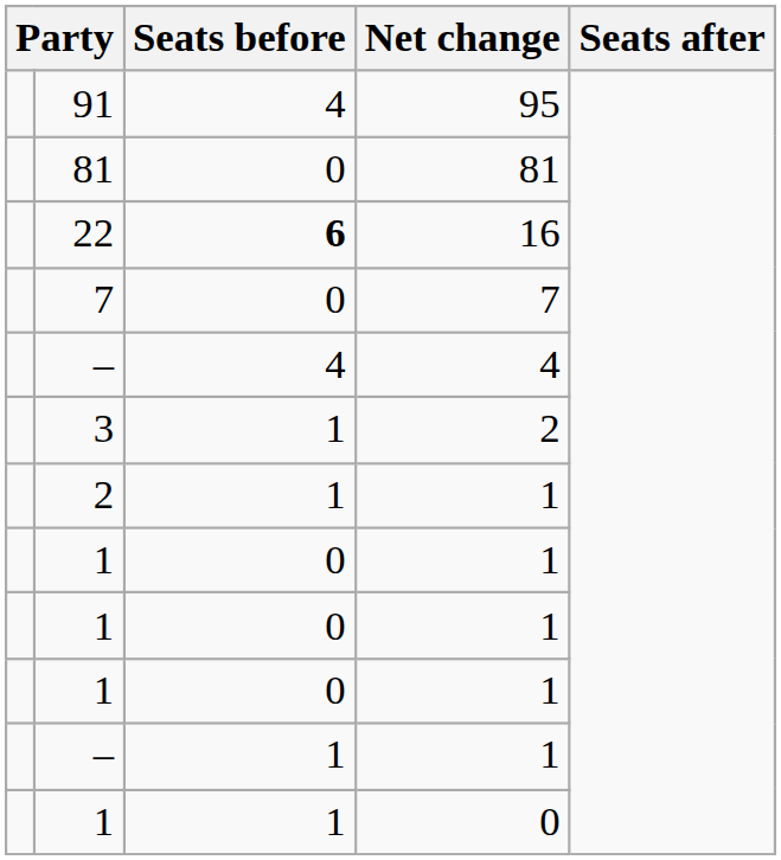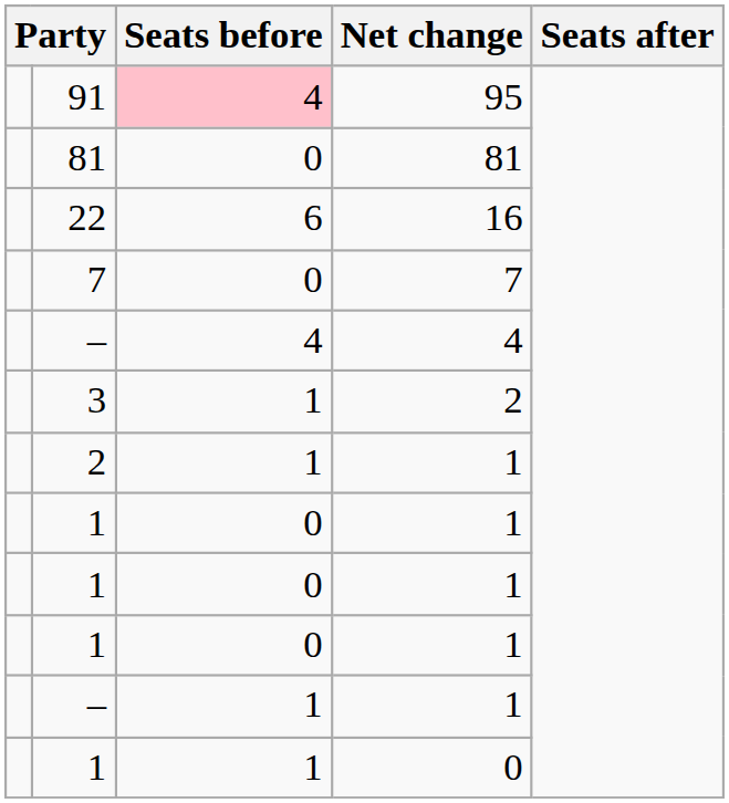91 | Seats before: no background -> pink background
22 | Seats before: bold -> normal
